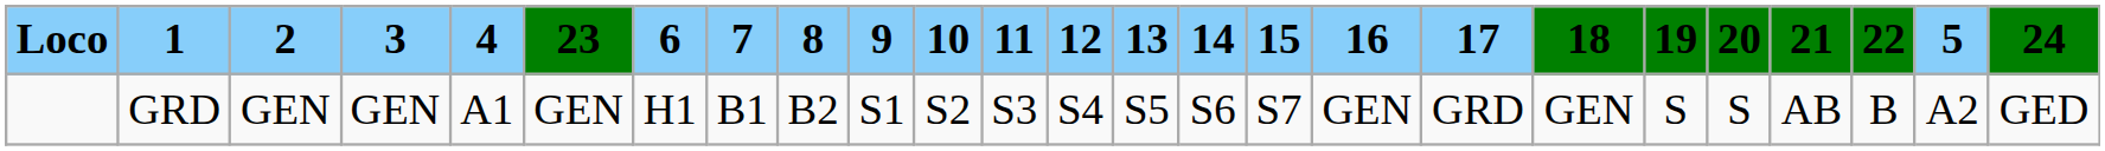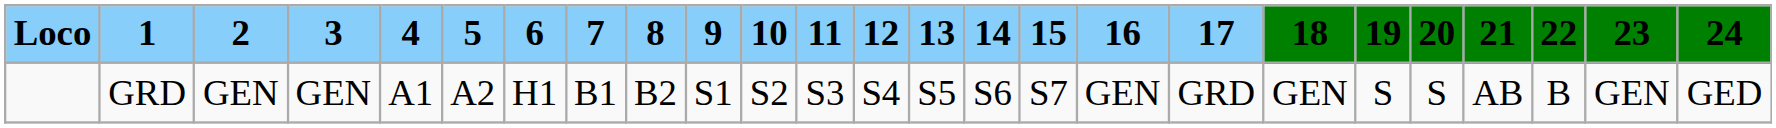columns swapped: 5 <-> 23
